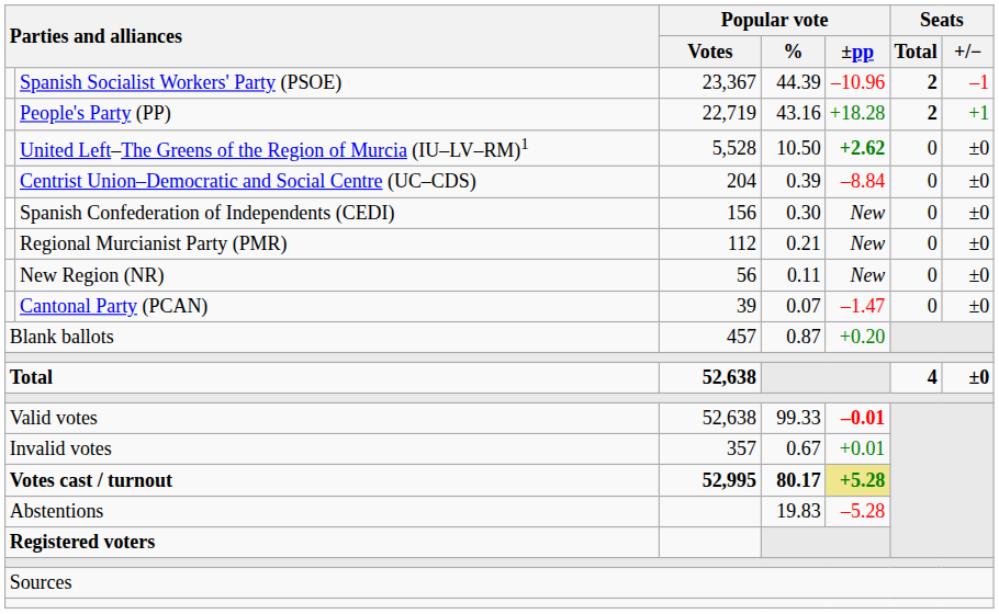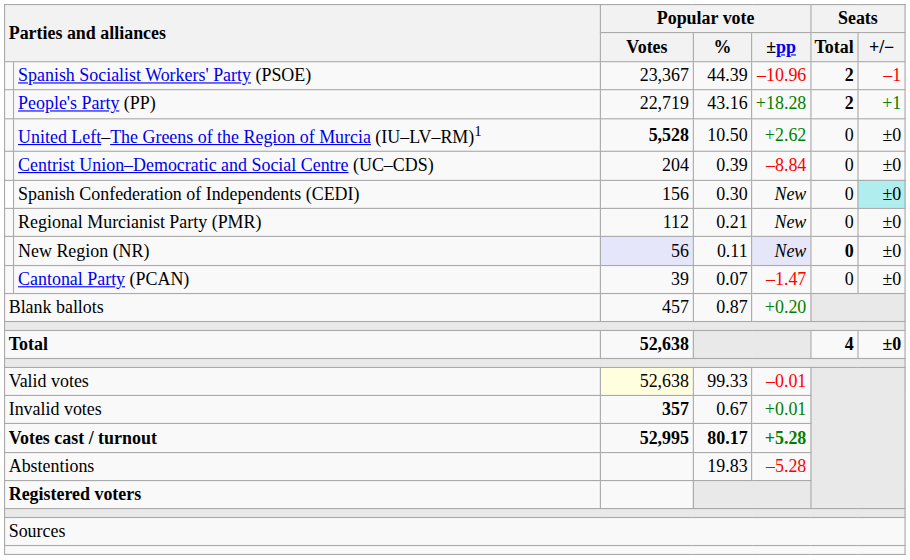United Left–The Greens of the Region of Murcia (IU–LV–RM)1 | Popular vote / Votes: normal -> bold
United Left–The Greens of the Region of Murcia (IU–LV–RM)1 | Popular vote / ±pp: bold -> normal
Spanish Confederation of Independents (CEDI) | Seats / +/−: no background -> paleturquoise background
New Region (NR) | Popular vote / Votes: no background -> lavender background
New Region (NR) | Popular vote / ±pp: no background -> lavender background
New Region (NR) | Seats / Total: normal -> bold
Valid votes | Popular vote / Votes: no background -> lightyellow background
Valid votes | Popular vote / ±pp: bold -> normal
Invalid votes | Popular vote / Votes: normal -> bold
Votes cast / turnout | Popular vote / ±pp: khaki background -> no background
